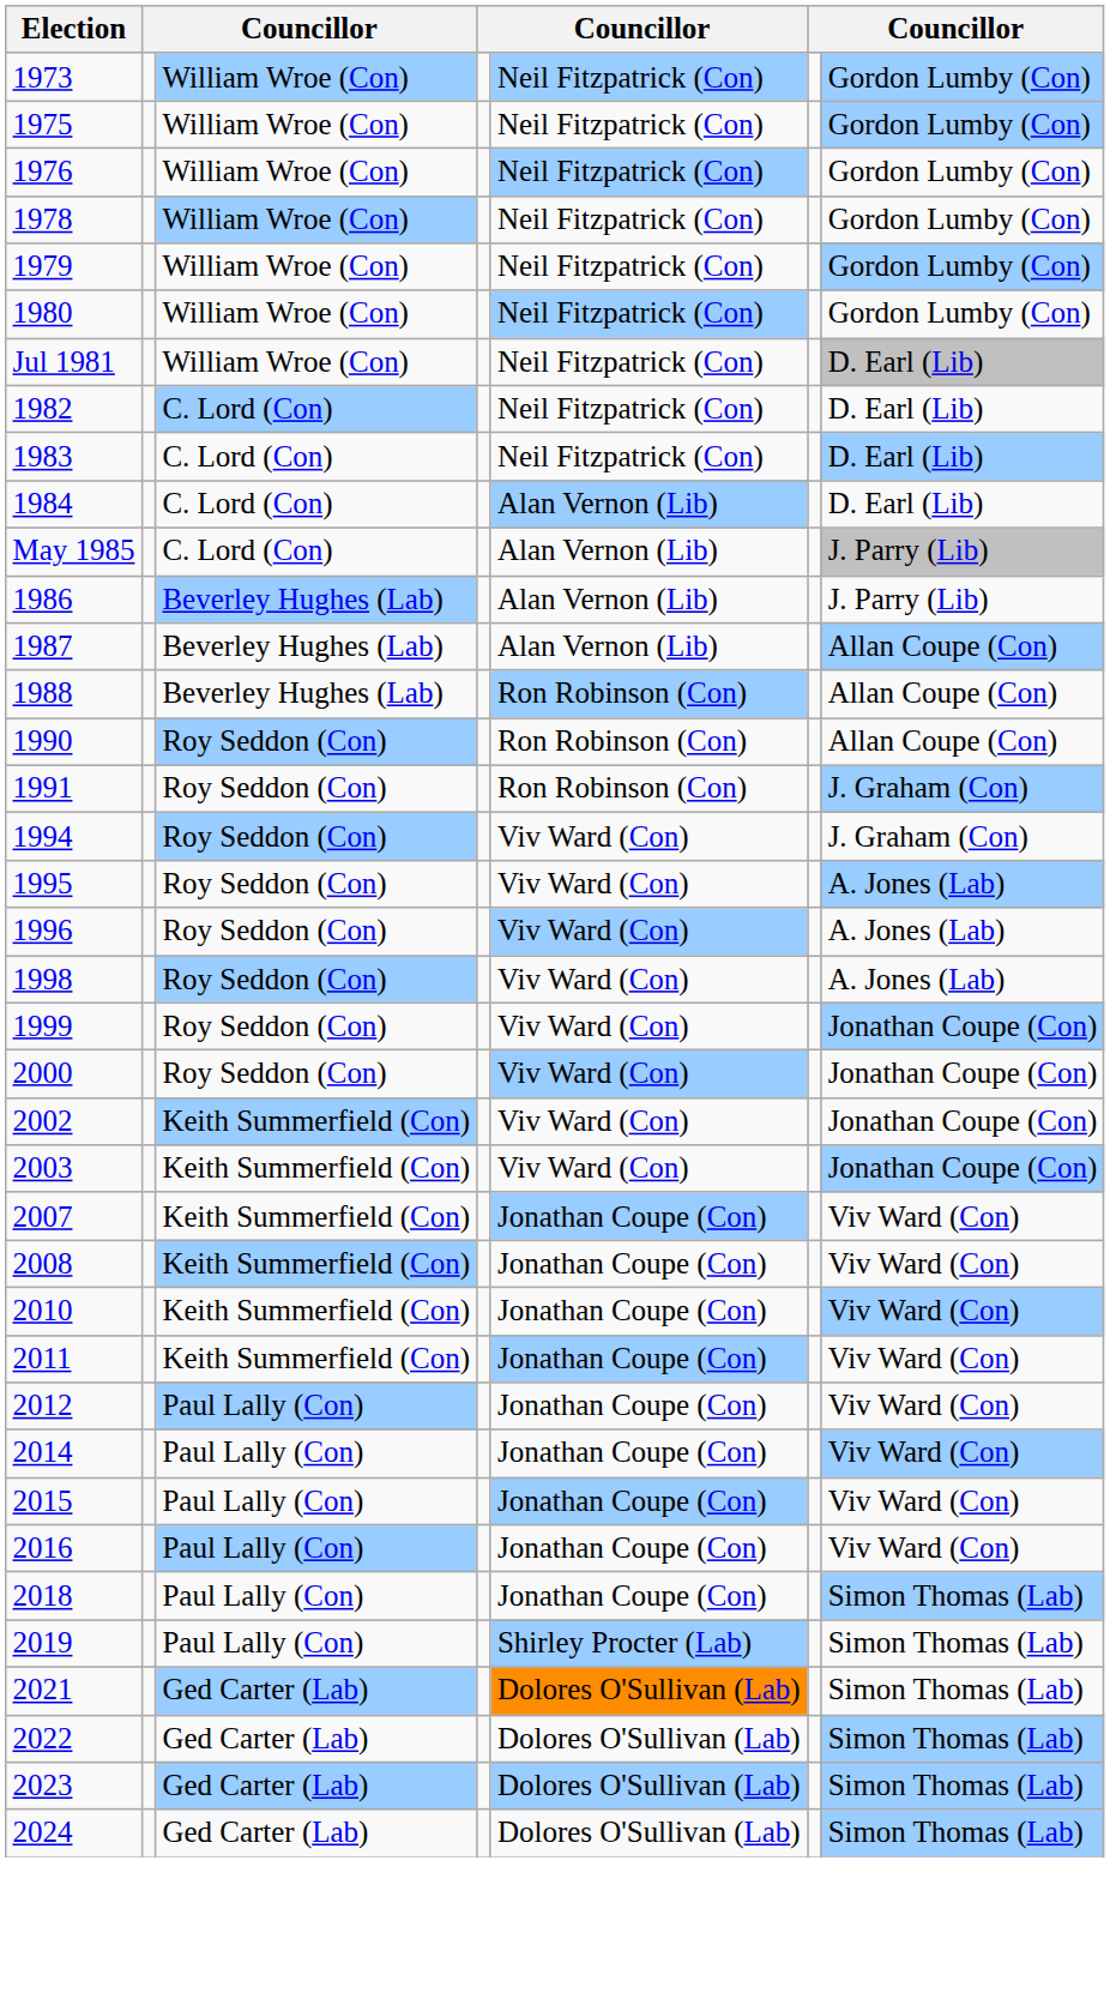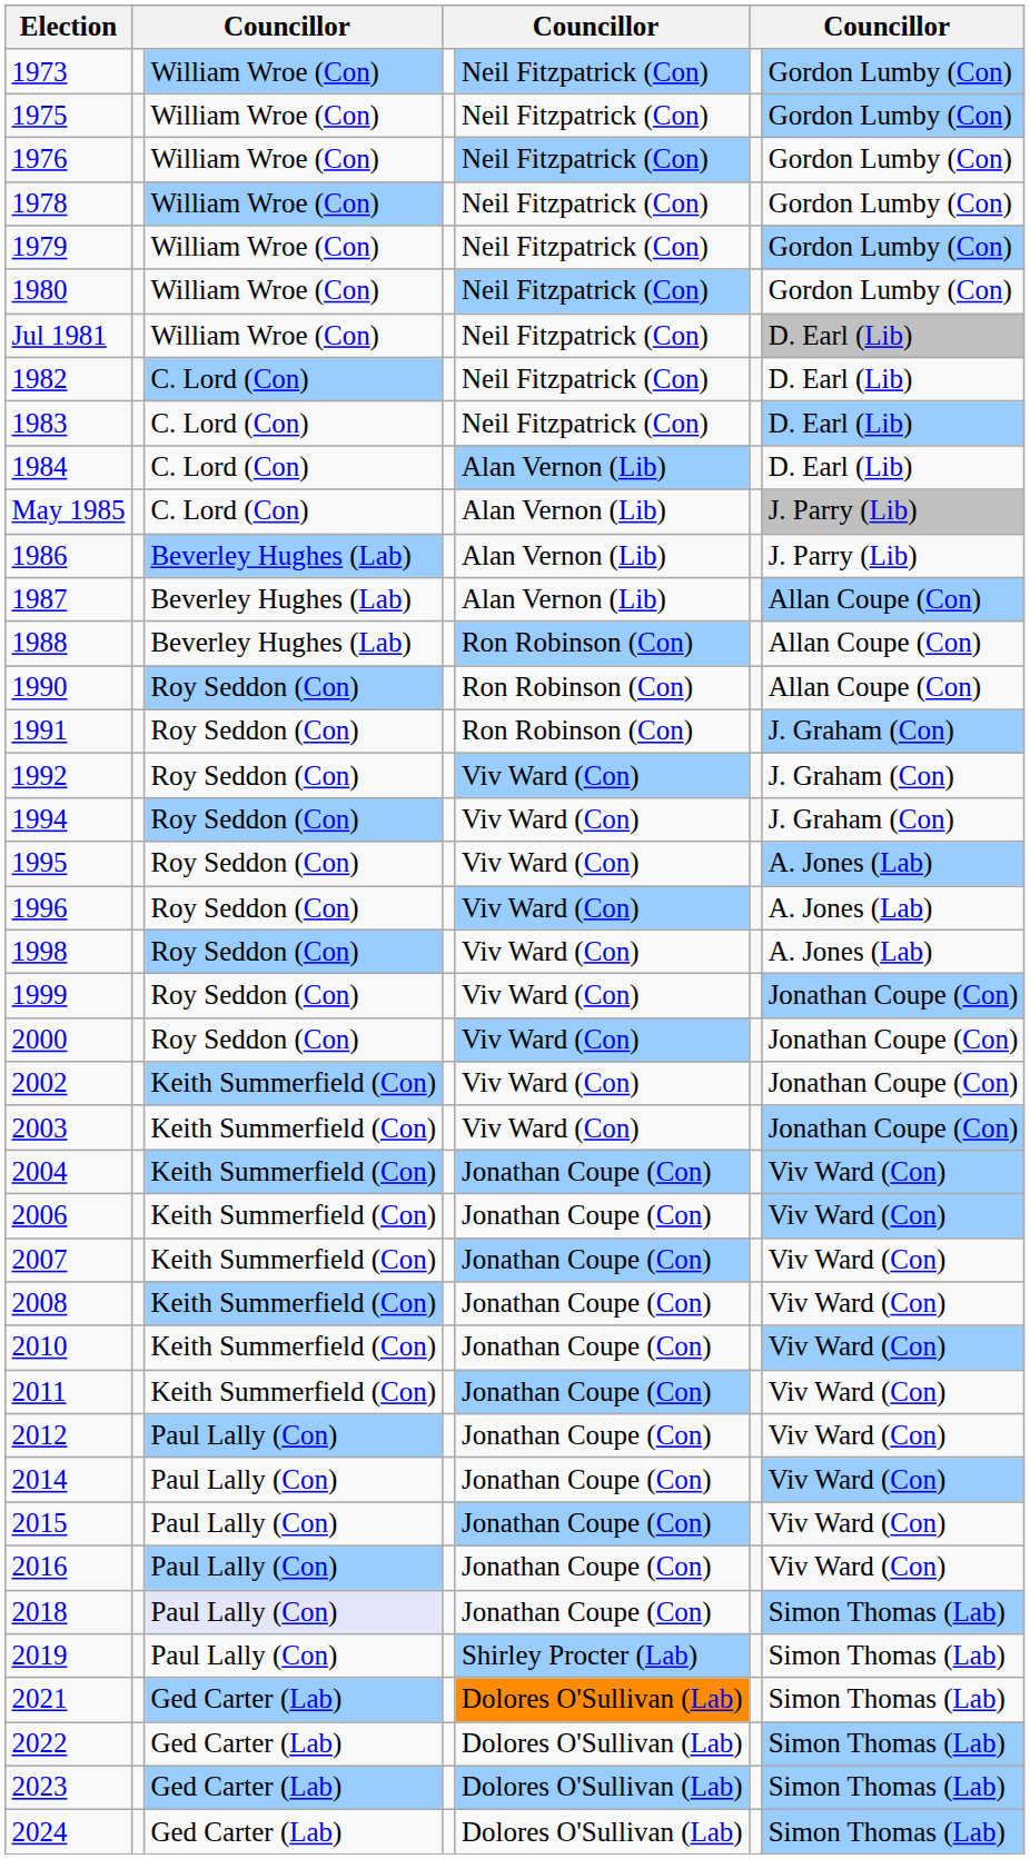+ row: 1992 | Roy Seddon (Con) | Viv Ward (Con) | J. Graham (Con)
+ row: 2004 | Keith Summerfield (Con) | Jonathan Coupe (Con) | Viv Ward (Con)
+ row: 2006 | Keith Summerfield (Con) | Jonathan Coupe (Con) | Viv Ward (Con)
2018 | column 3: no background -> lavender background
